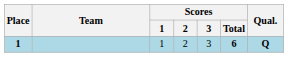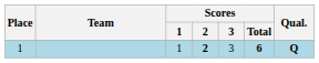row 3 | Place: bold -> normal
row 3 | Scores / 2: normal -> bold
